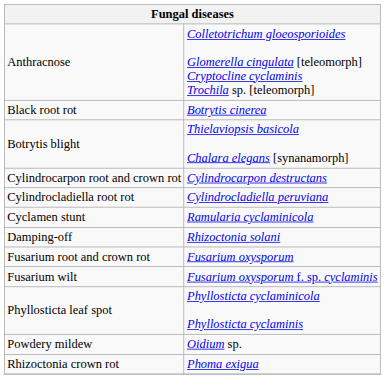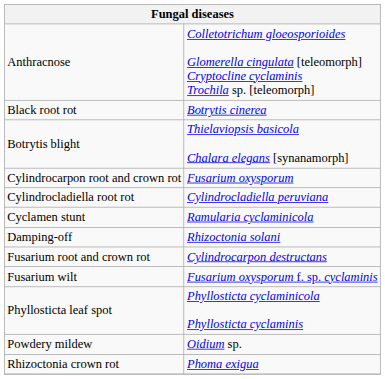Cylindrocarpon root and crown rot | column 2: Cylindrocarpon destructans -> Fusarium oxysporum
Fusarium root and crown rot | column 2: Fusarium oxysporum -> Cylindrocarpon destructans
